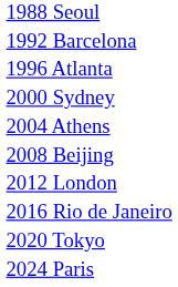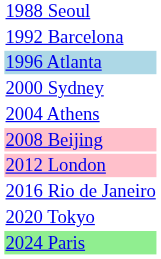1996 Atlanta | column 1: no background -> lightblue background
2008 Beijing | column 1: no background -> pink background
2012 London | column 1: no background -> pink background
2024 Paris | column 1: no background -> lightgreen background
